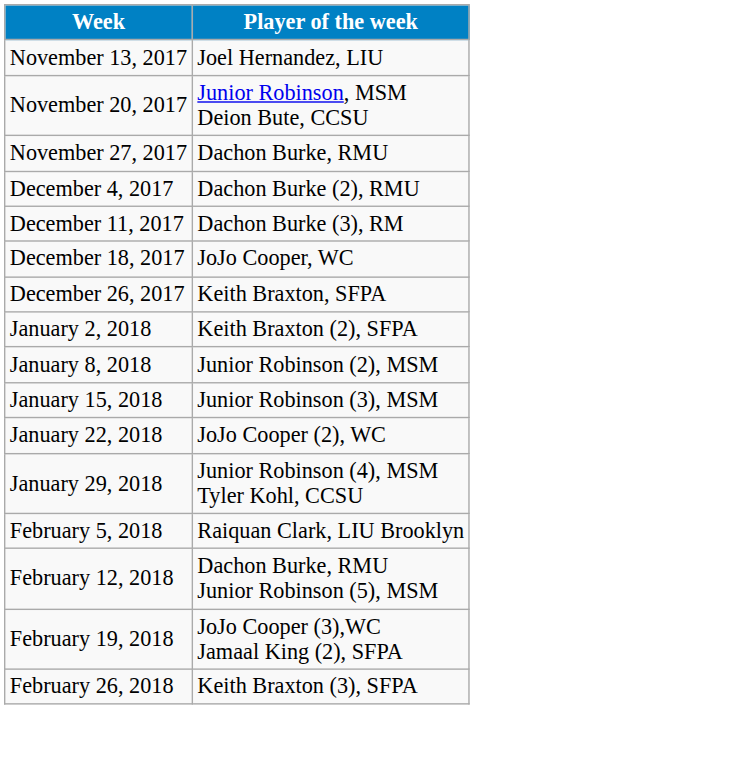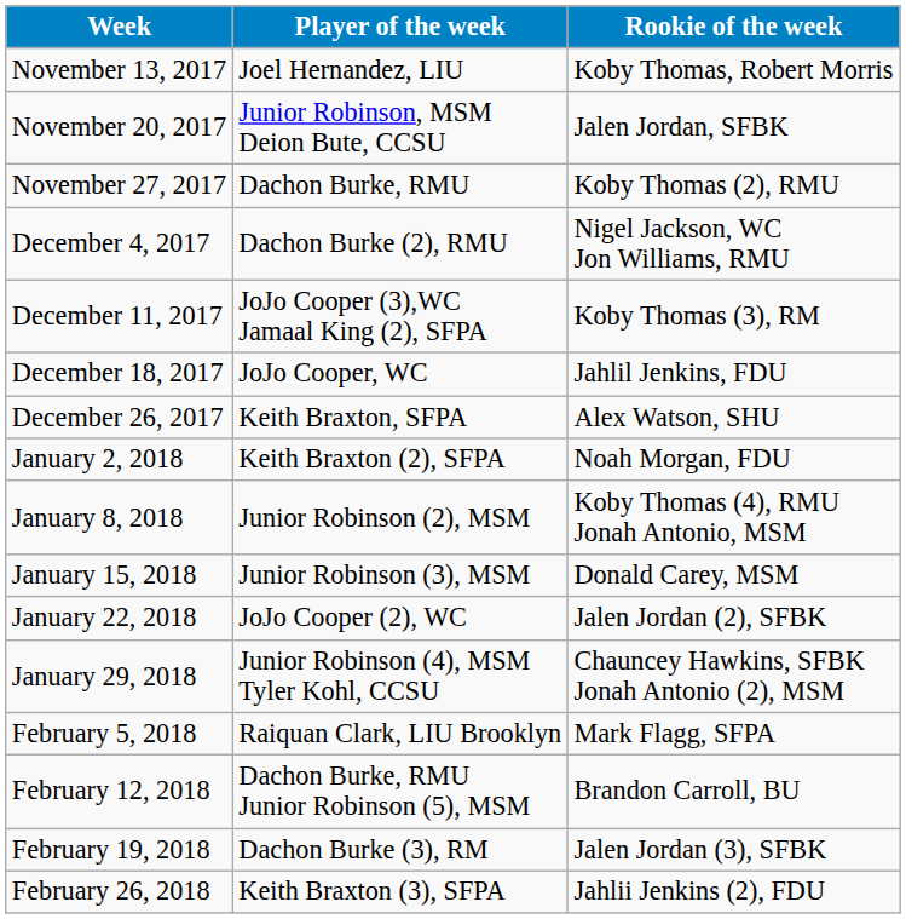+ column: Rookie of the week | Koby Thomas, Robert Morris | Jalen Jordan, SFBK | Koby Thomas (2), RMU | Nigel Jackson, WC Jon Williams, RMU | Koby Thomas (3), RM | Jahlil Jenkins, FDU | Alex Watson, SHU | Noah Morgan, FDU | Koby Thomas (4), RMU Jonah Antonio, MSM | Donald Carey, MSM | Jalen Jordan (2), SFBK | Chauncey Hawkins, SFBK Jonah Antonio (2), MSM | Mark Flagg, SFPA | Brandon Carroll, BU | Jalen Jordan (3), SFBK | Jahlii Jenkins (2), FDU
December 11, 2017 | Player of the week: Dachon Burke (3), RM -> JoJo Cooper (3),WC Jamaal King (2), SFPA
February 19, 2018 | Player of the week: JoJo Cooper (3),WC Jamaal King (2), SFPA -> Dachon Burke (3), RM
